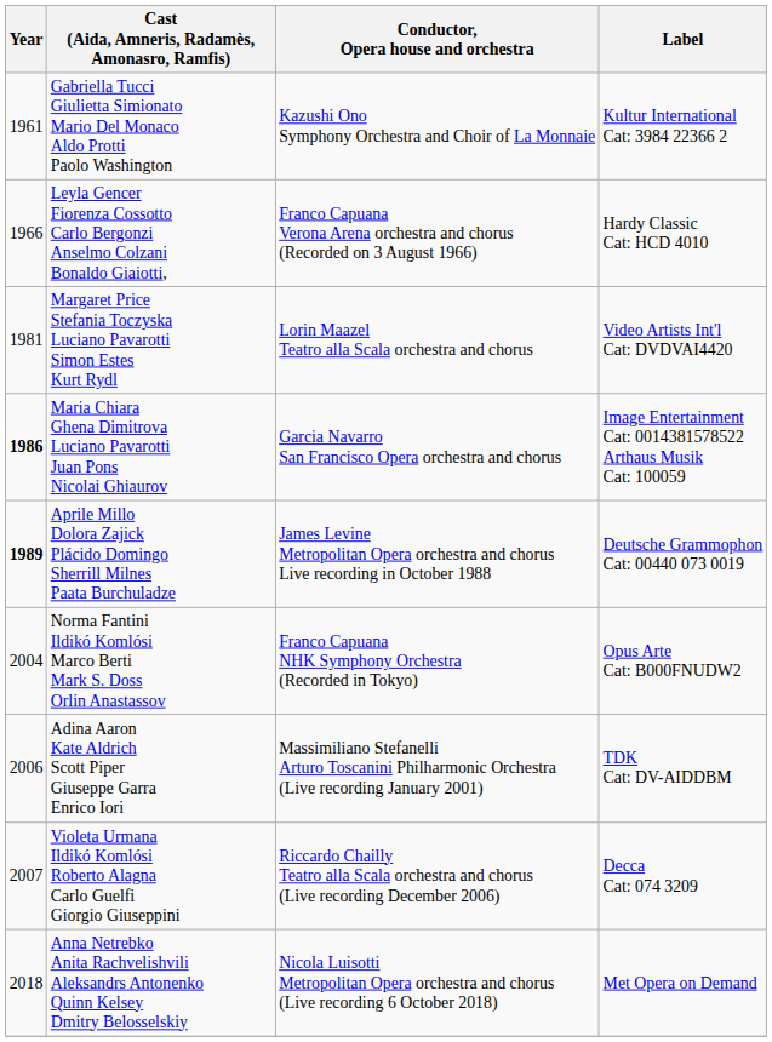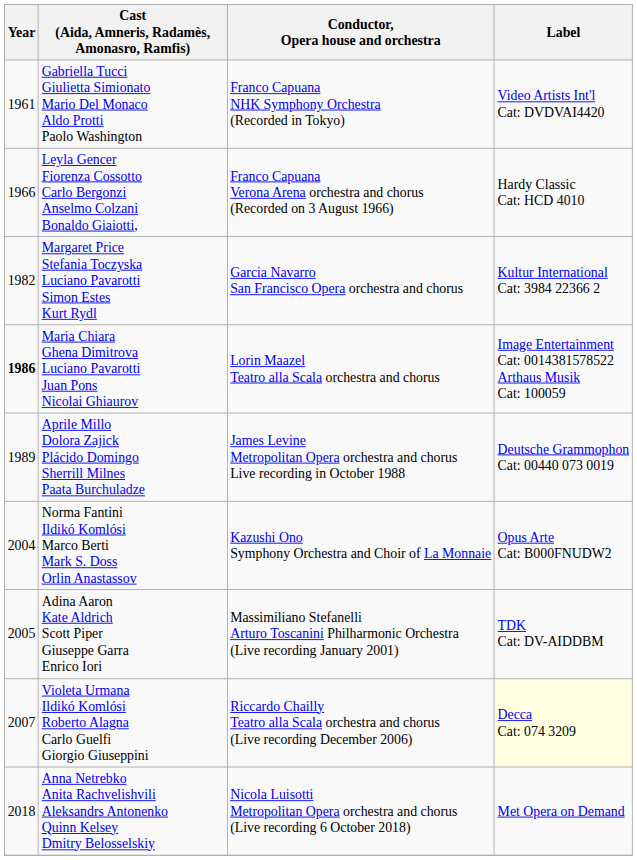row 2 | Conductor, Opera house and orchestra: Kazushi Ono Symphony Orchestra and Choir of La Monnaie -> Franco Capuana NHK Symphony Orchestra (Recorded in Tokyo)
row 2 | Label: Kultur International Cat: 3984 22366 2 -> Video Artists Int'l Cat: DVDVAI4420
row 4 | Year: 1981 -> 1982
row 4 | Conductor, Opera house and orchestra: Lorin Maazel Teatro alla Scala orchestra and chorus -> Garcia Navarro San Francisco Opera orchestra and chorus
row 4 | Label: Video Artists Int'l Cat: DVDVAI4420 -> Kultur International Cat: 3984 22366 2
row 5 | Conductor, Opera house and orchestra: Garcia Navarro San Francisco Opera orchestra and chorus -> Lorin Maazel Teatro alla Scala orchestra and chorus
row 6 | Year: bold -> normal
row 7 | Conductor, Opera house and orchestra: Franco Capuana NHK Symphony Orchestra (Recorded in Tokyo) -> Kazushi Ono Symphony Orchestra and Choir of La Monnaie
row 8 | Year: 2006 -> 2005
row 9 | Label: no background -> lightyellow background
